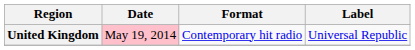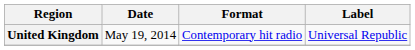United Kingdom | Date: pink background -> no background
